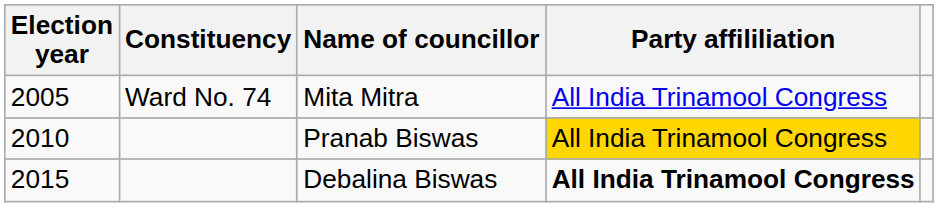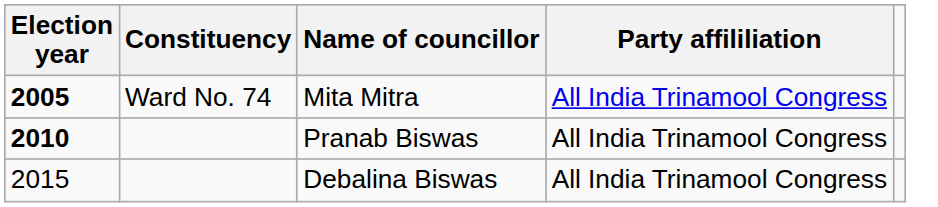Mita Mitra | Election year: normal -> bold
Pranab Biswas | Election year: normal -> bold
Pranab Biswas | Party affililiation: gold background -> no background
Debalina Biswas | Party affililiation: bold -> normal
